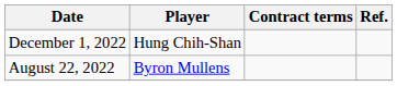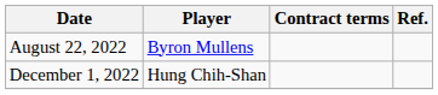rows swapped: August 22, 2022 <-> December 1, 2022
